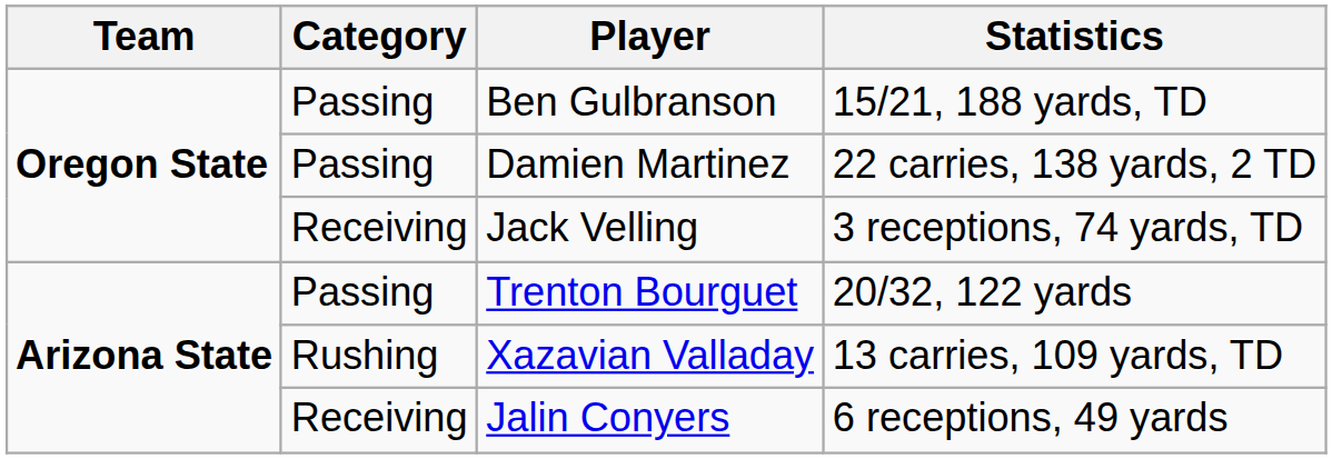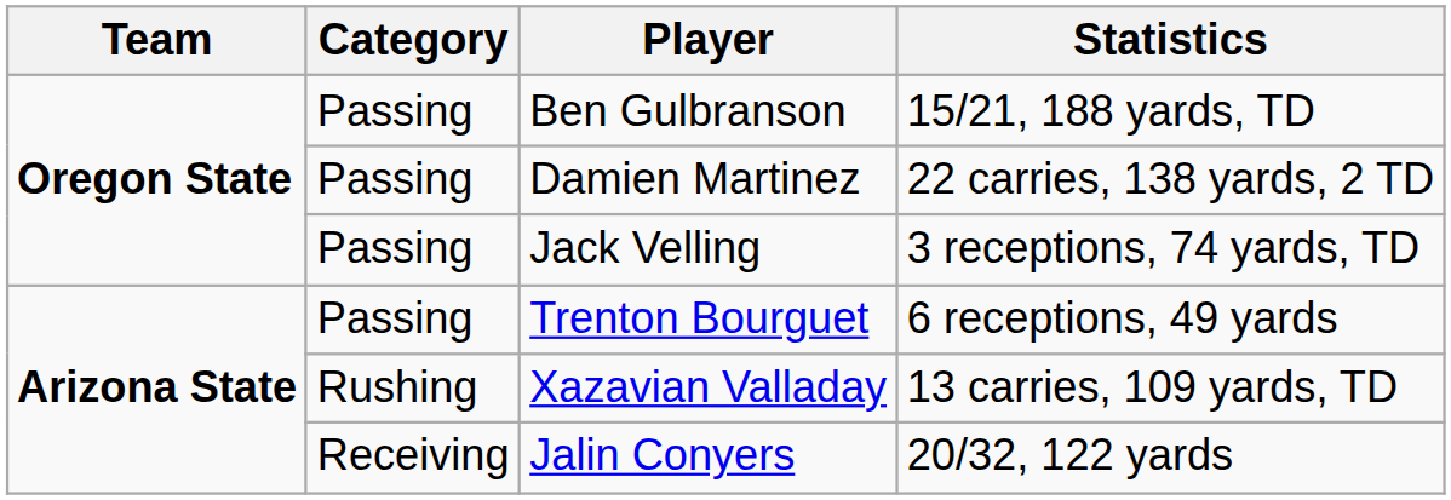Jack Velling | Category: Receiving -> Passing
Trenton Bourguet | Statistics: 20/32, 122 yards -> 6 receptions, 49 yards
Jalin Conyers | Statistics: 6 receptions, 49 yards -> 20/32, 122 yards
